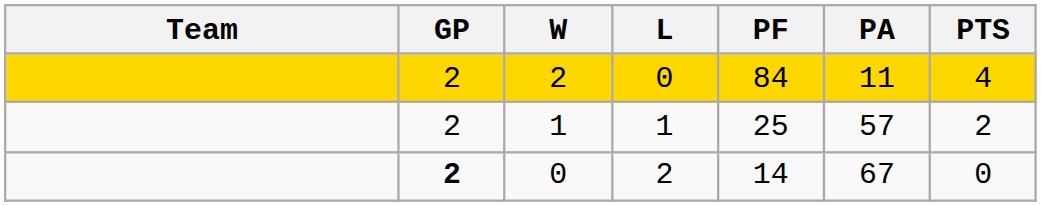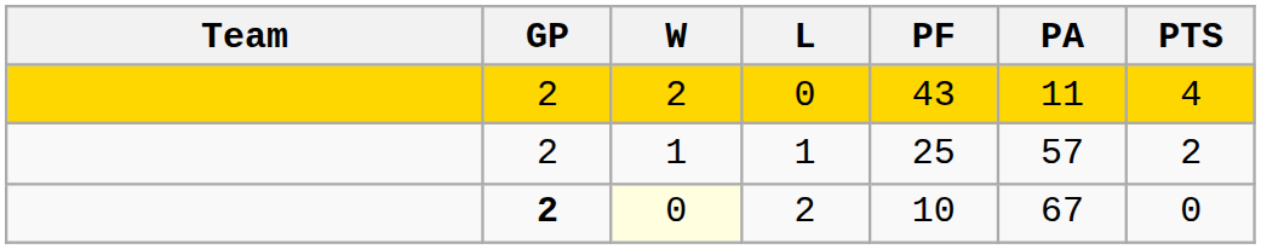row 2 | PF: 84 -> 43
row 4 | W: no background -> lightyellow background
row 4 | PF: 14 -> 10
